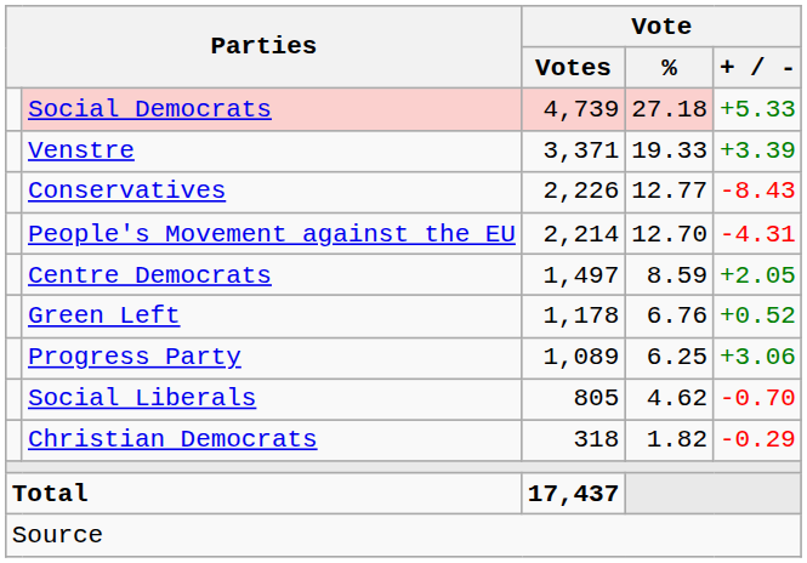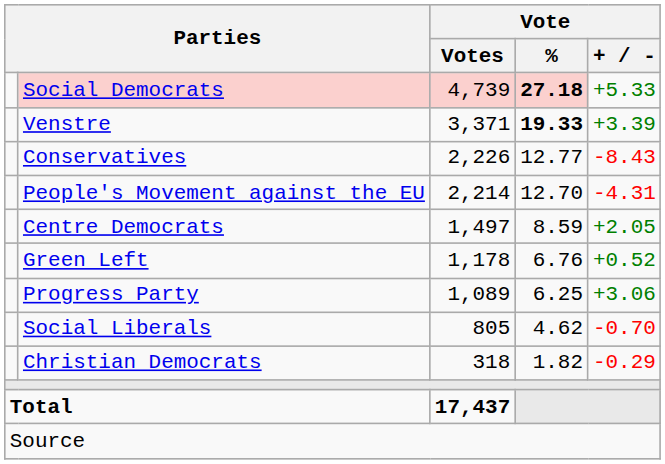Social Democrats | Vote / %: normal -> bold
Venstre | Vote / %: normal -> bold
